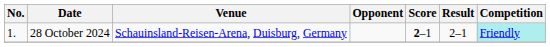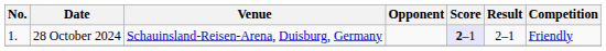28 October 2024 | Score: no background -> lavender background
28 October 2024 | Competition: paleturquoise background -> no background
